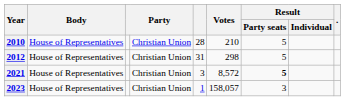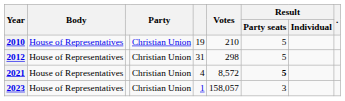2010 | column 5: 28 -> 19
2021 | column 5: 3 -> 4
